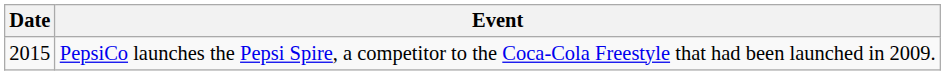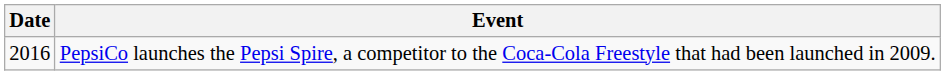row 2 | Date: 2015 -> 2016
